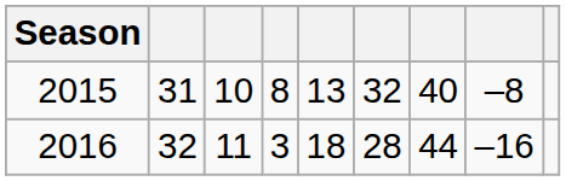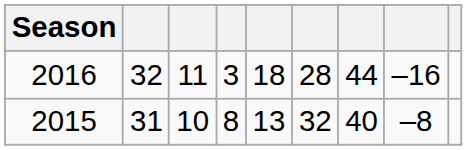rows swapped: 2016 <-> 2015
